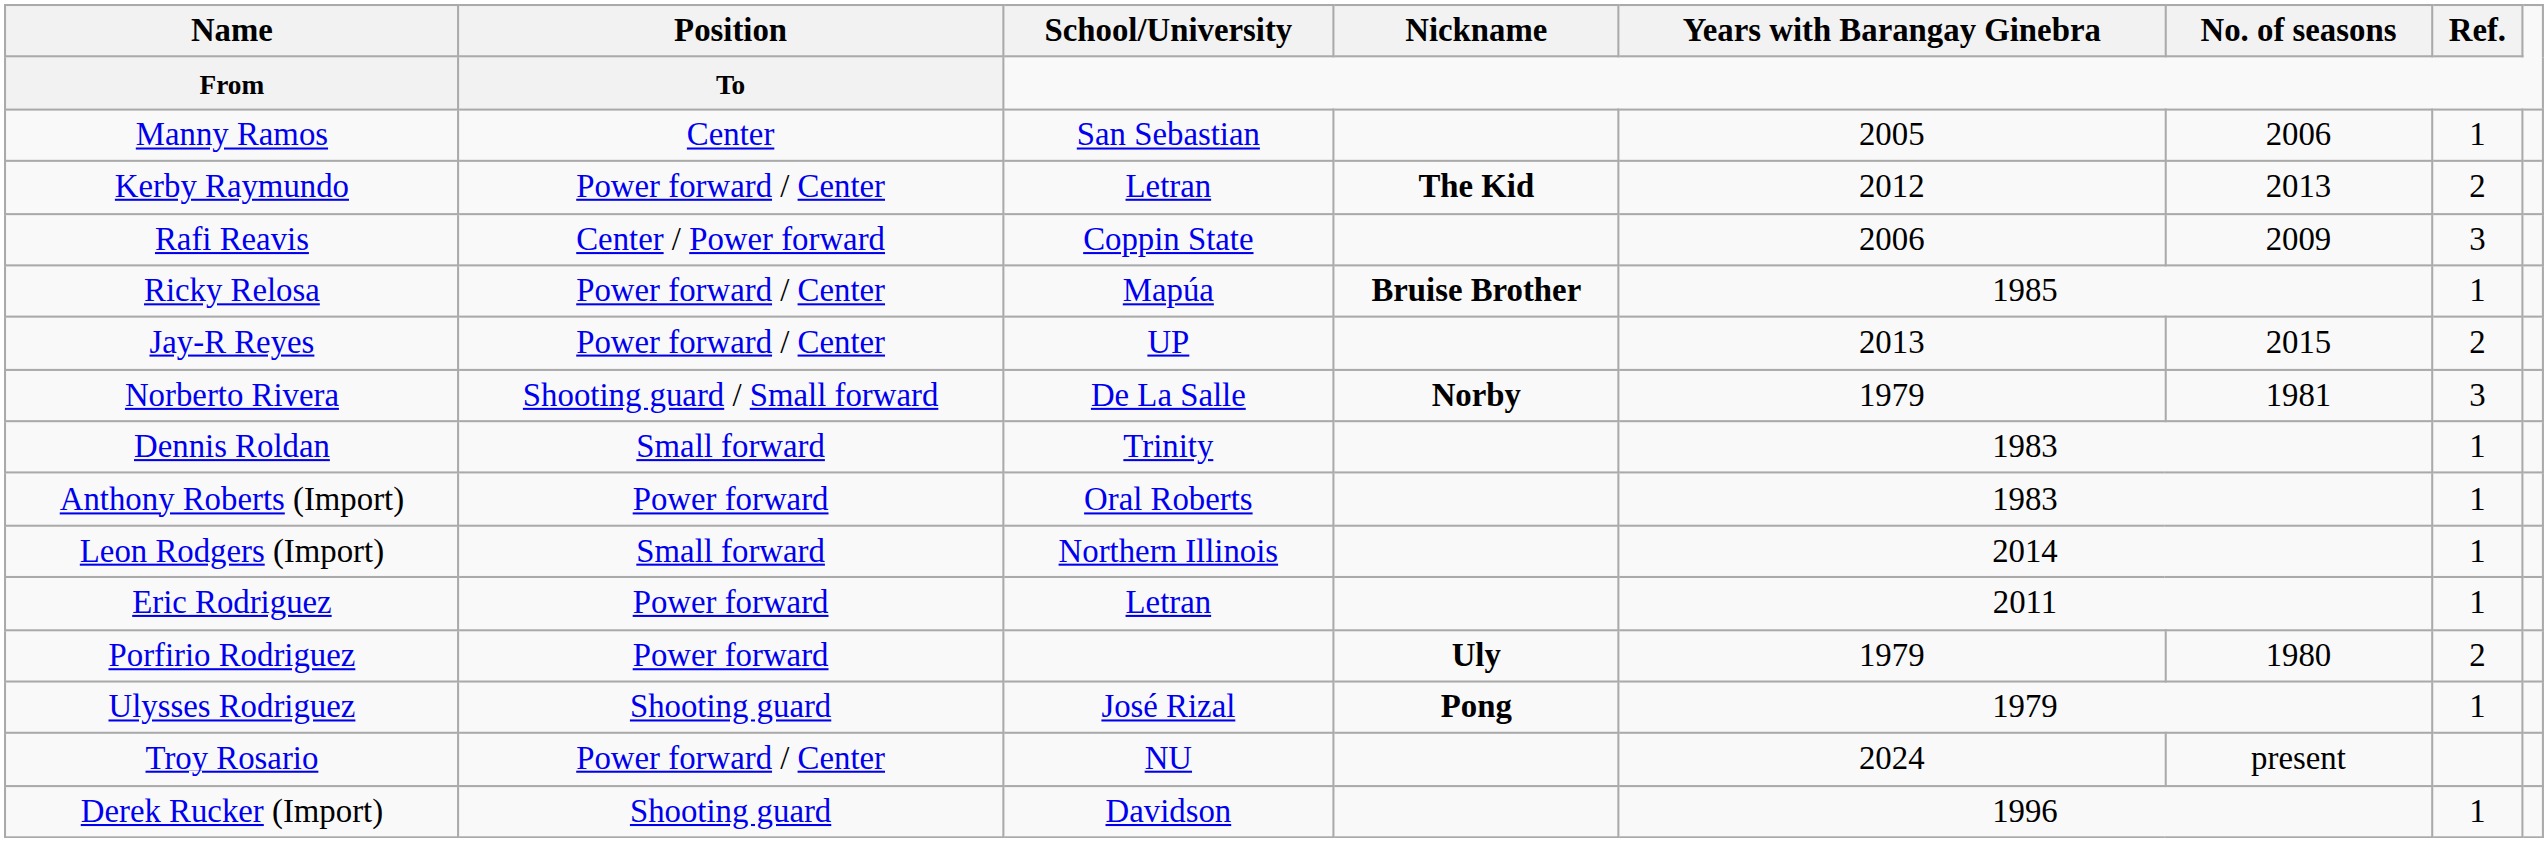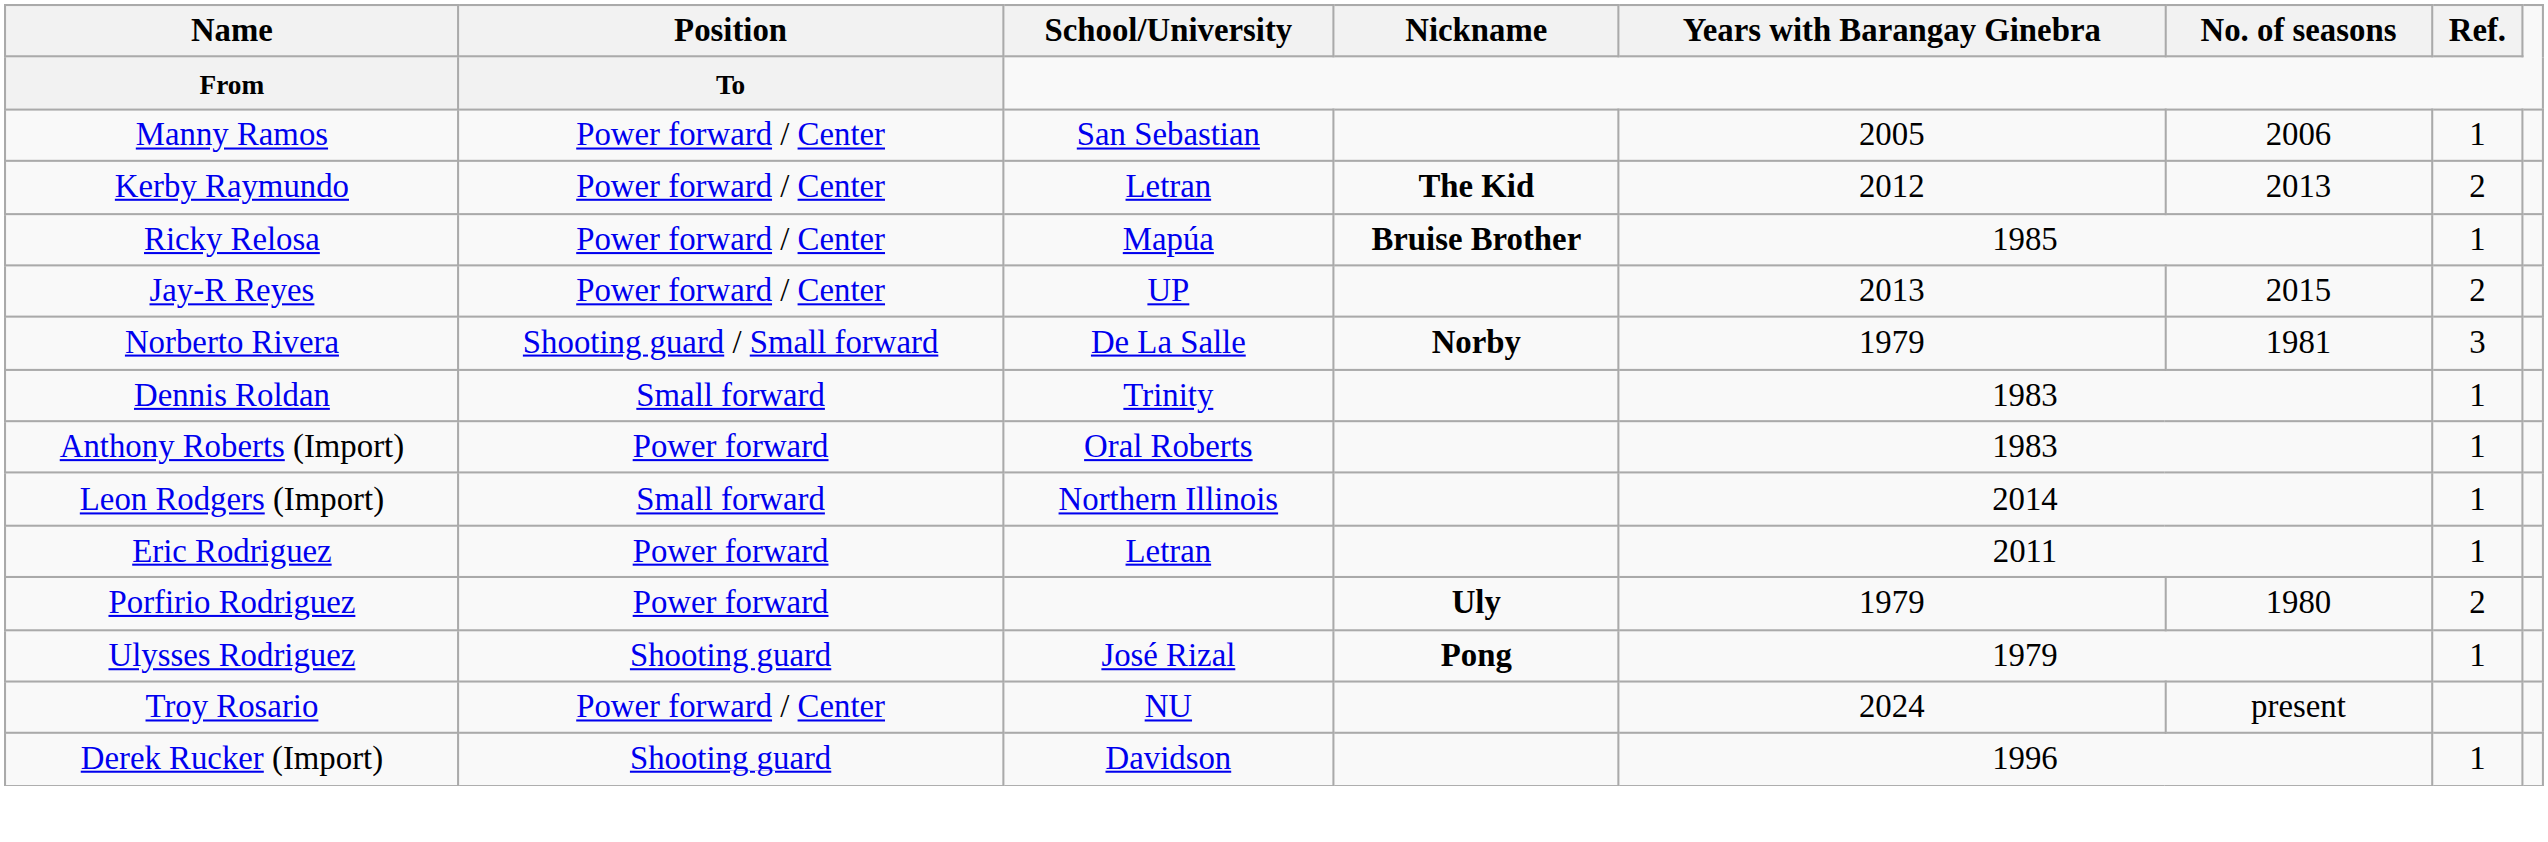Manny Ramos | Position / To: Center -> Power forward / Center
- row: Rafi Reavis | Center / Power forward | Coppin State | 2006 | 2009 | 3
